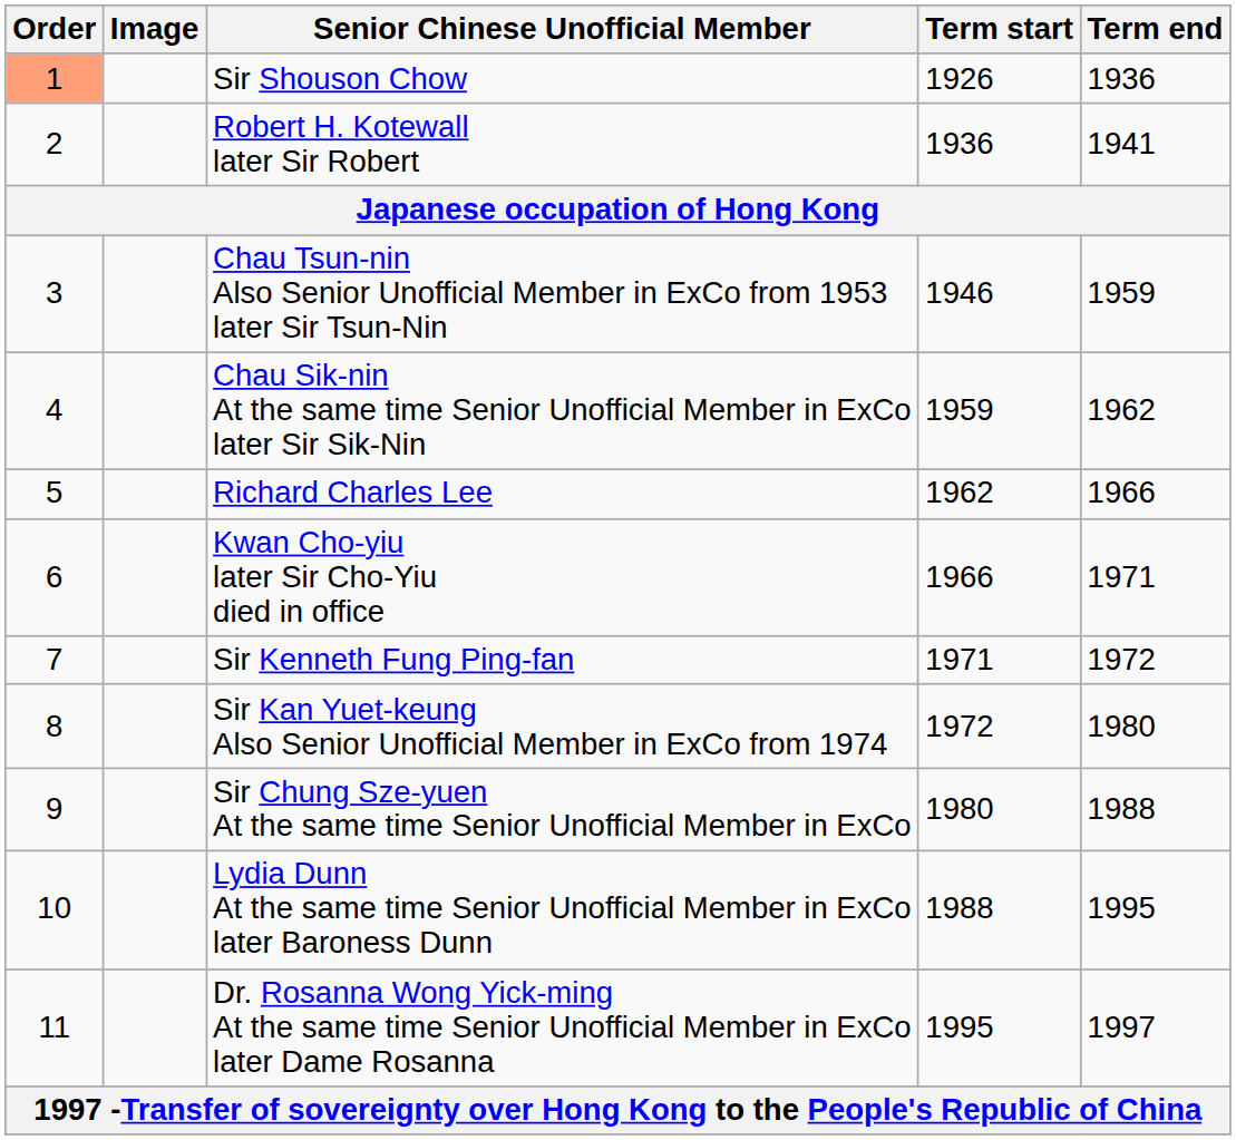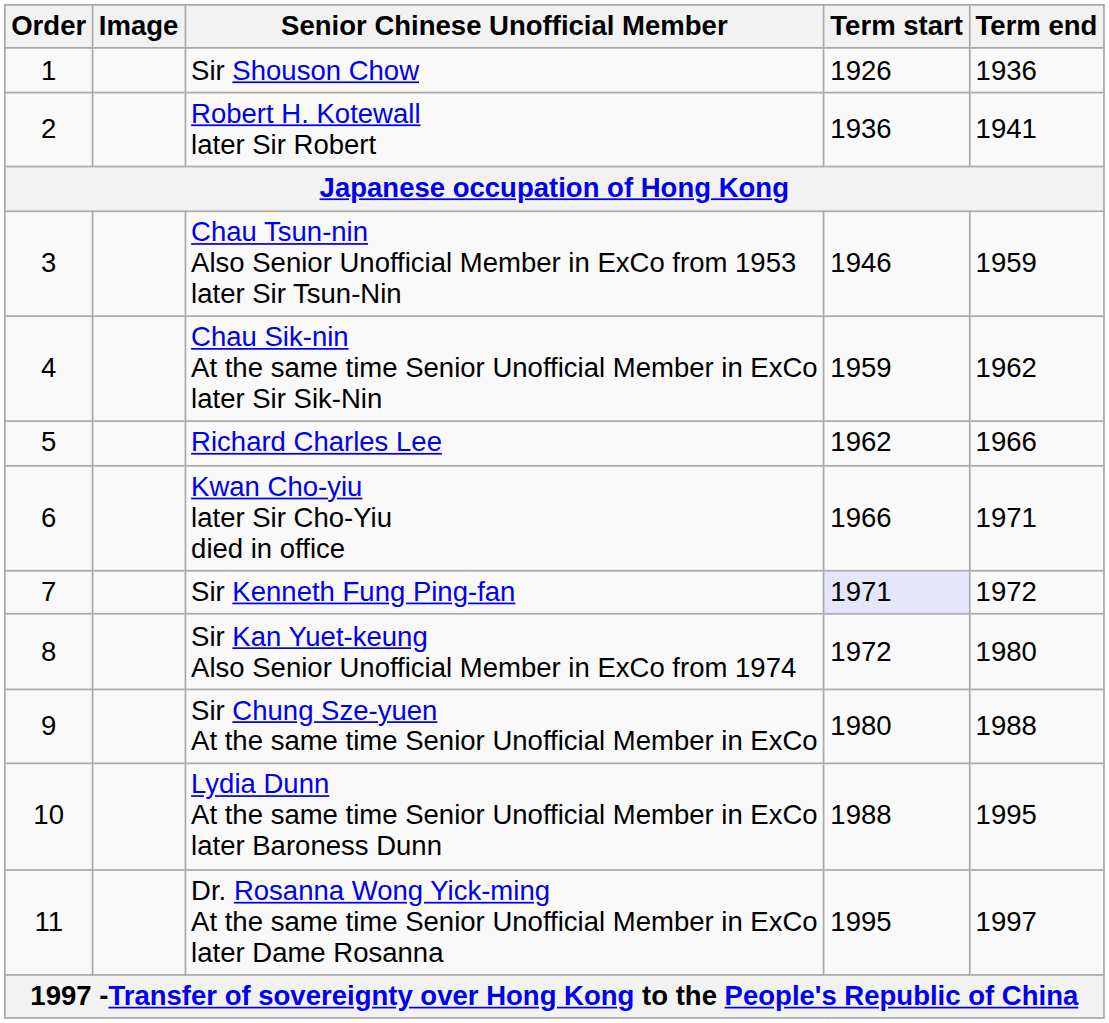Sir Shouson Chow | Order: lightsalmon background -> no background
Sir Kenneth Fung Ping-fan | Term start: no background -> lavender background
